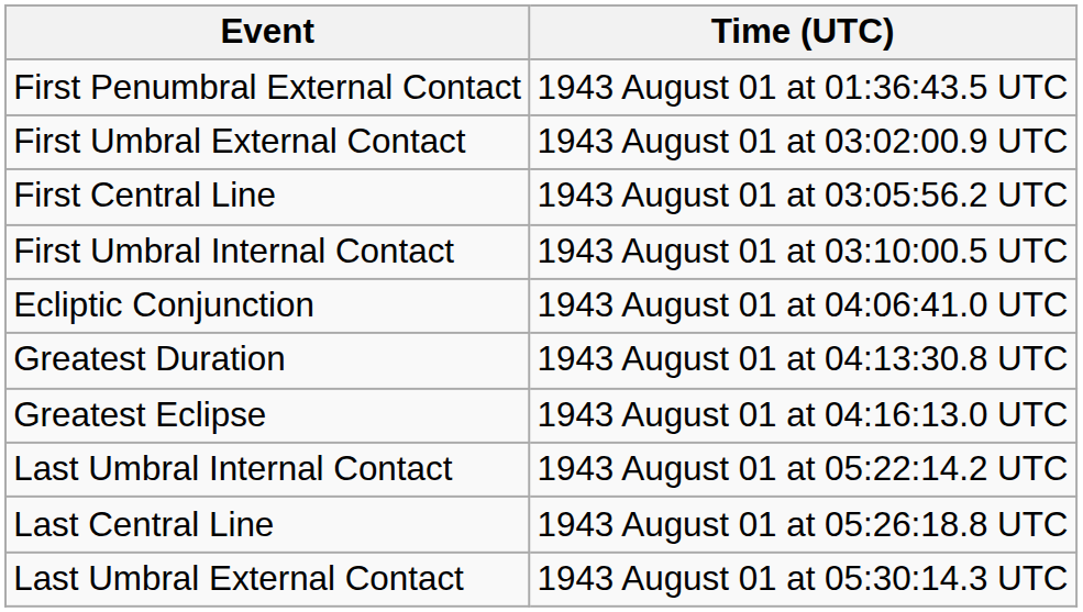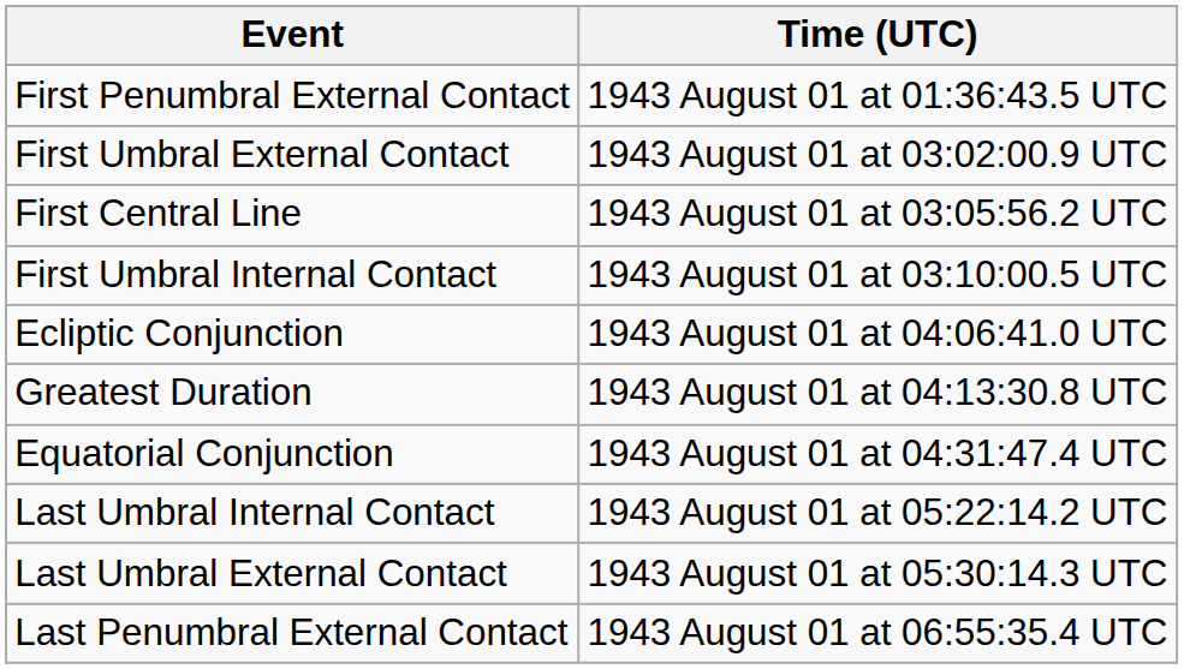- row: Greatest Eclipse | 1943 August 01 at 04:16:13.0 UTC
+ row: Equatorial Conjunction | 1943 August 01 at 04:31:47.4 UTC
- row: Last Central Line | 1943 August 01 at 05:26:18.8 UTC
+ row: Last Penumbral External Contact | 1943 August 01 at 06:55:35.4 UTC
